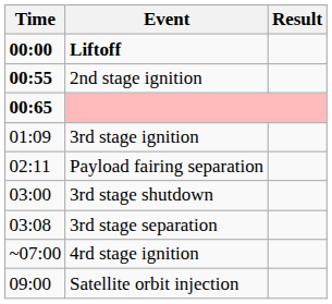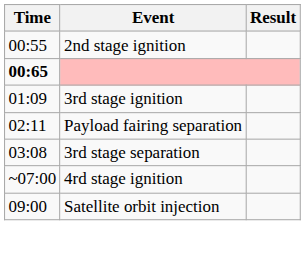- row: 00:00 | Liftoff
2nd stage ignition | Time: bold -> normal
- row: 03:00 | 3rd stage shutdown
